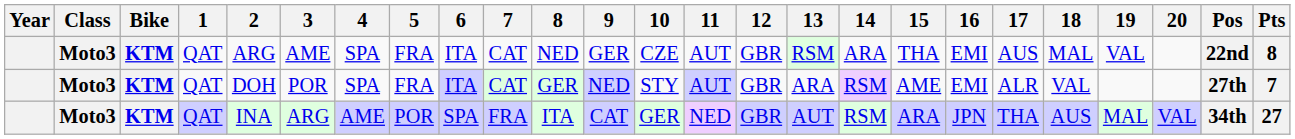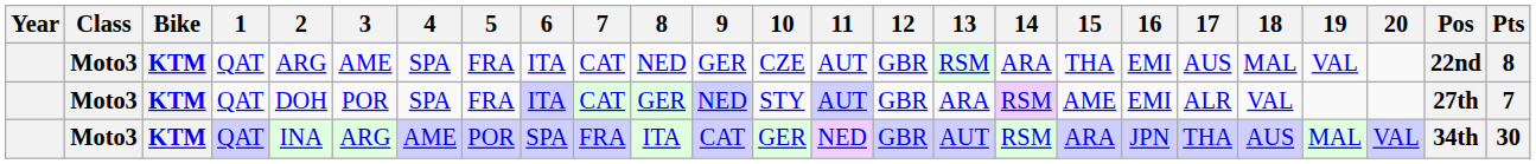row 4 | Pts: 27 -> 30
